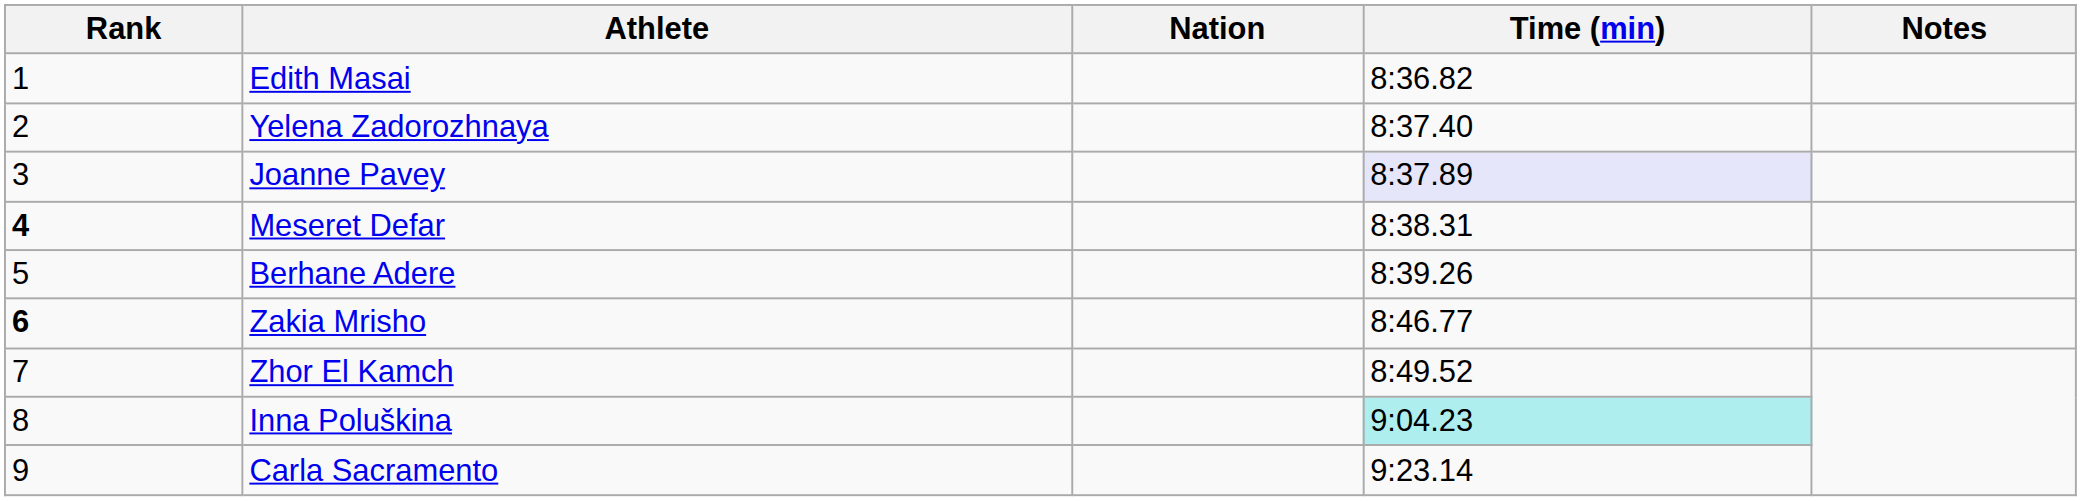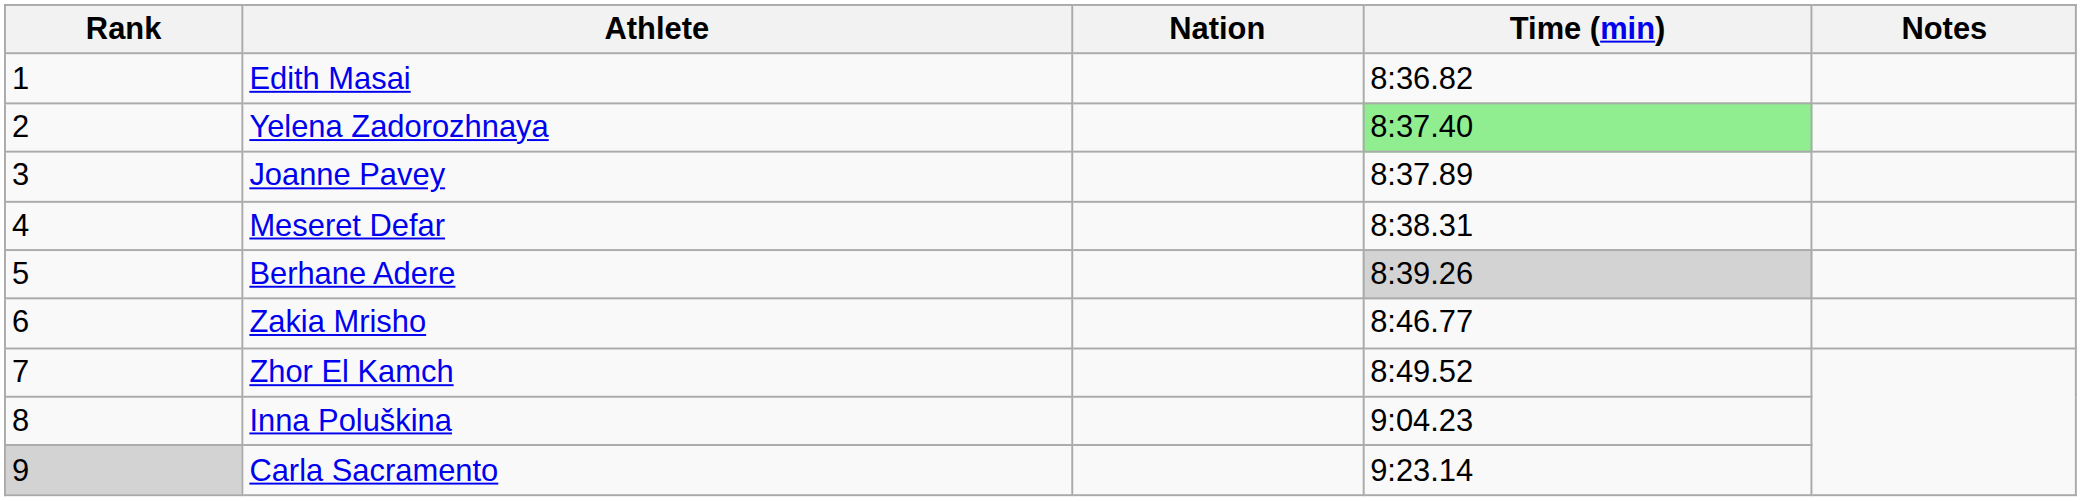Yelena Zadorozhnaya | Time (min): no background -> lightgreen background
Joanne Pavey | Time (min): lavender background -> no background
Meseret Defar | Rank: bold -> normal
Berhane Adere | Time (min): no background -> lightgrey background
Zakia Mrisho | Rank: bold -> normal
Inna Poluškina | Time (min): paleturquoise background -> no background
Carla Sacramento | Rank: no background -> lightgrey background
